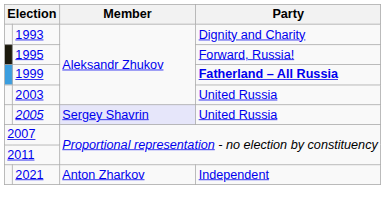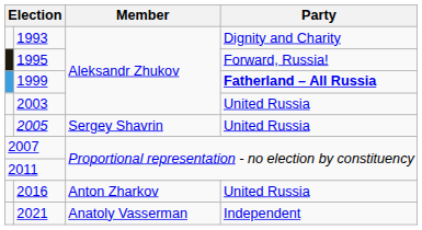2005 | Member: lavender background -> no background
+ row: 2016 | Anton Zharkov | United Russia
2021 | Member: Anton Zharkov -> Anatoly Vasserman
